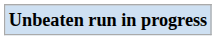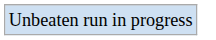row 1 | column 1: bold -> normal
